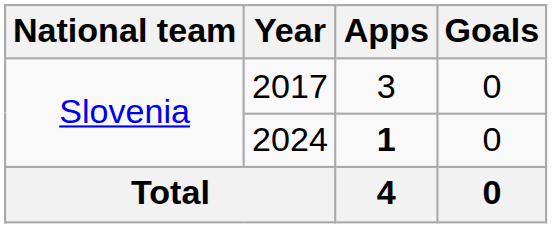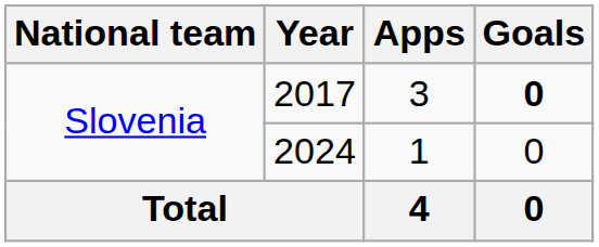2017 | Goals: normal -> bold
2024 | Apps: bold -> normal
